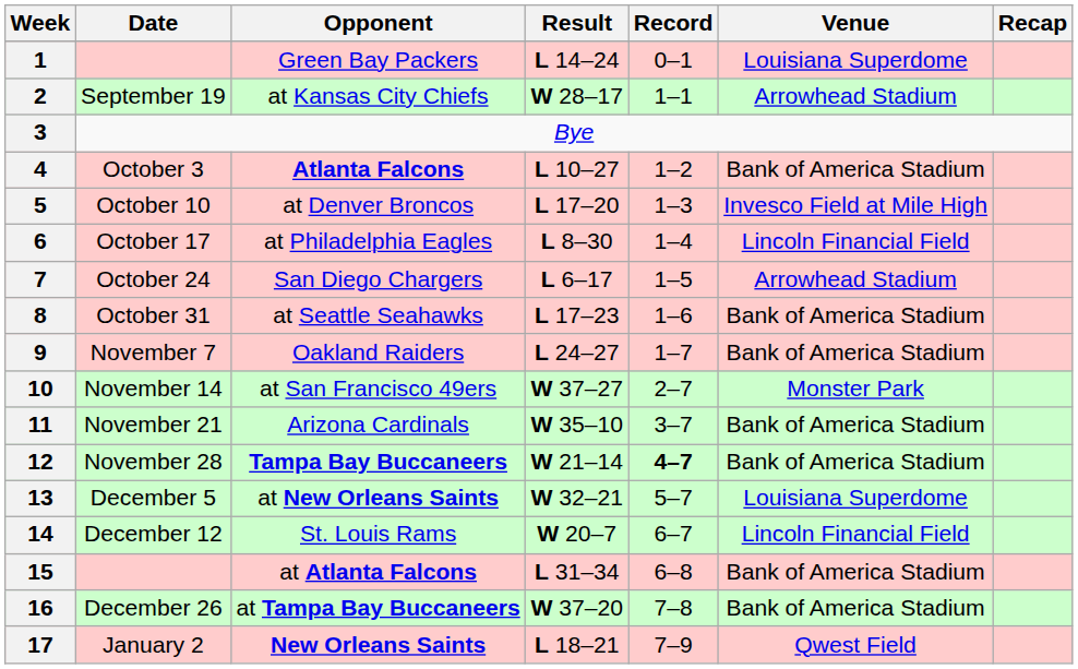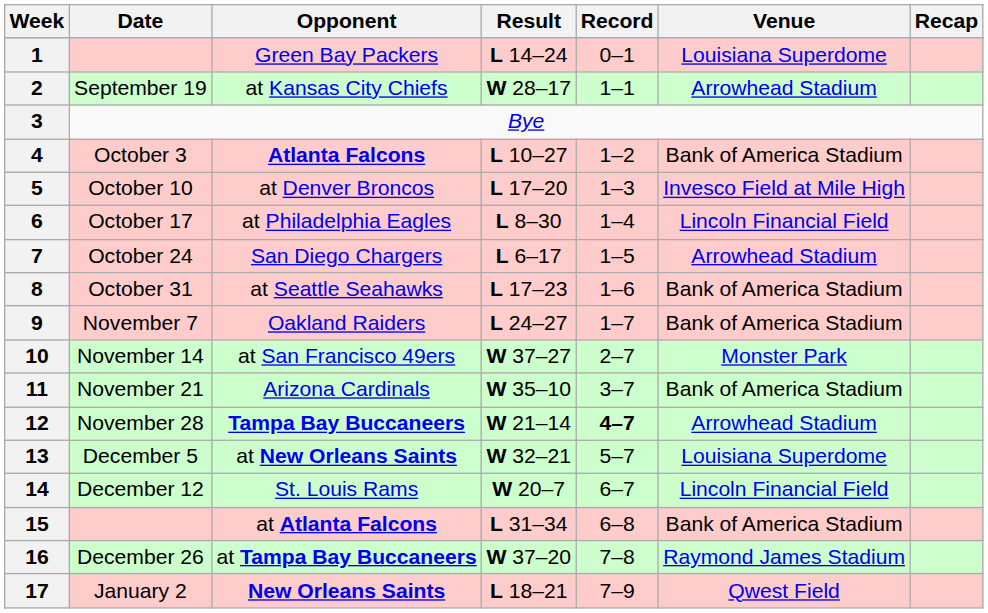12 | Venue: Bank of America Stadium -> Arrowhead Stadium
16 | Venue: Bank of America Stadium -> Raymond James Stadium
